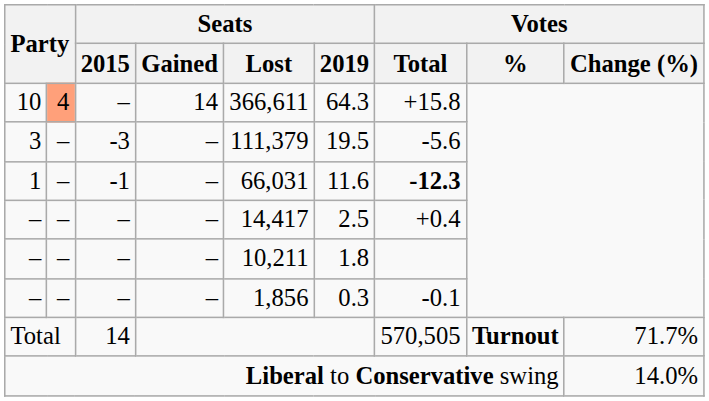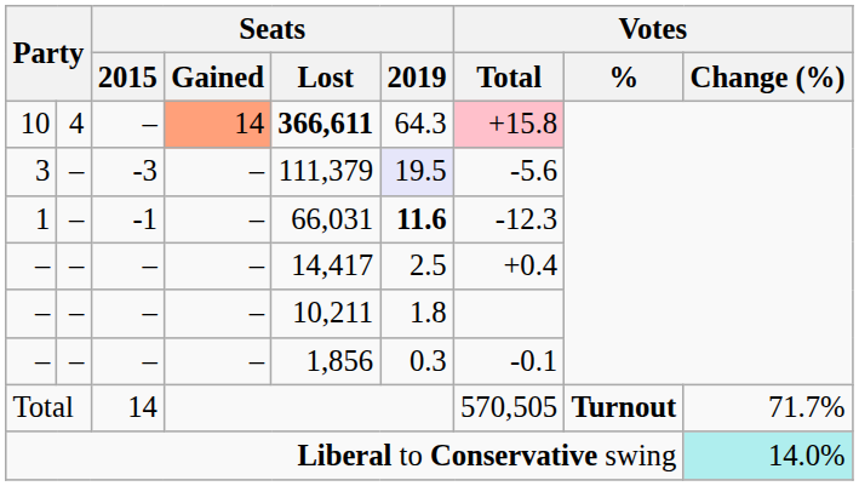10 | column 2: lightsalmon background -> no background
10 | Seats / Gained: no background -> lightsalmon background
10 | Seats / Lost: normal -> bold
10 | Votes / Total: no background -> pink background
3 | Seats / 2019: no background -> lavender background
1 | Seats / 2019: normal -> bold
1 | Votes / Total: bold -> normal
Liberal to Conservative swing | Votes / Change (%): no background -> paleturquoise background
